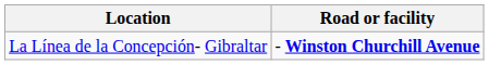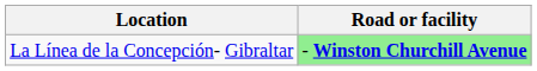La Línea de la Concepción- Gibraltar | Road or facility: no background -> lightgreen background
